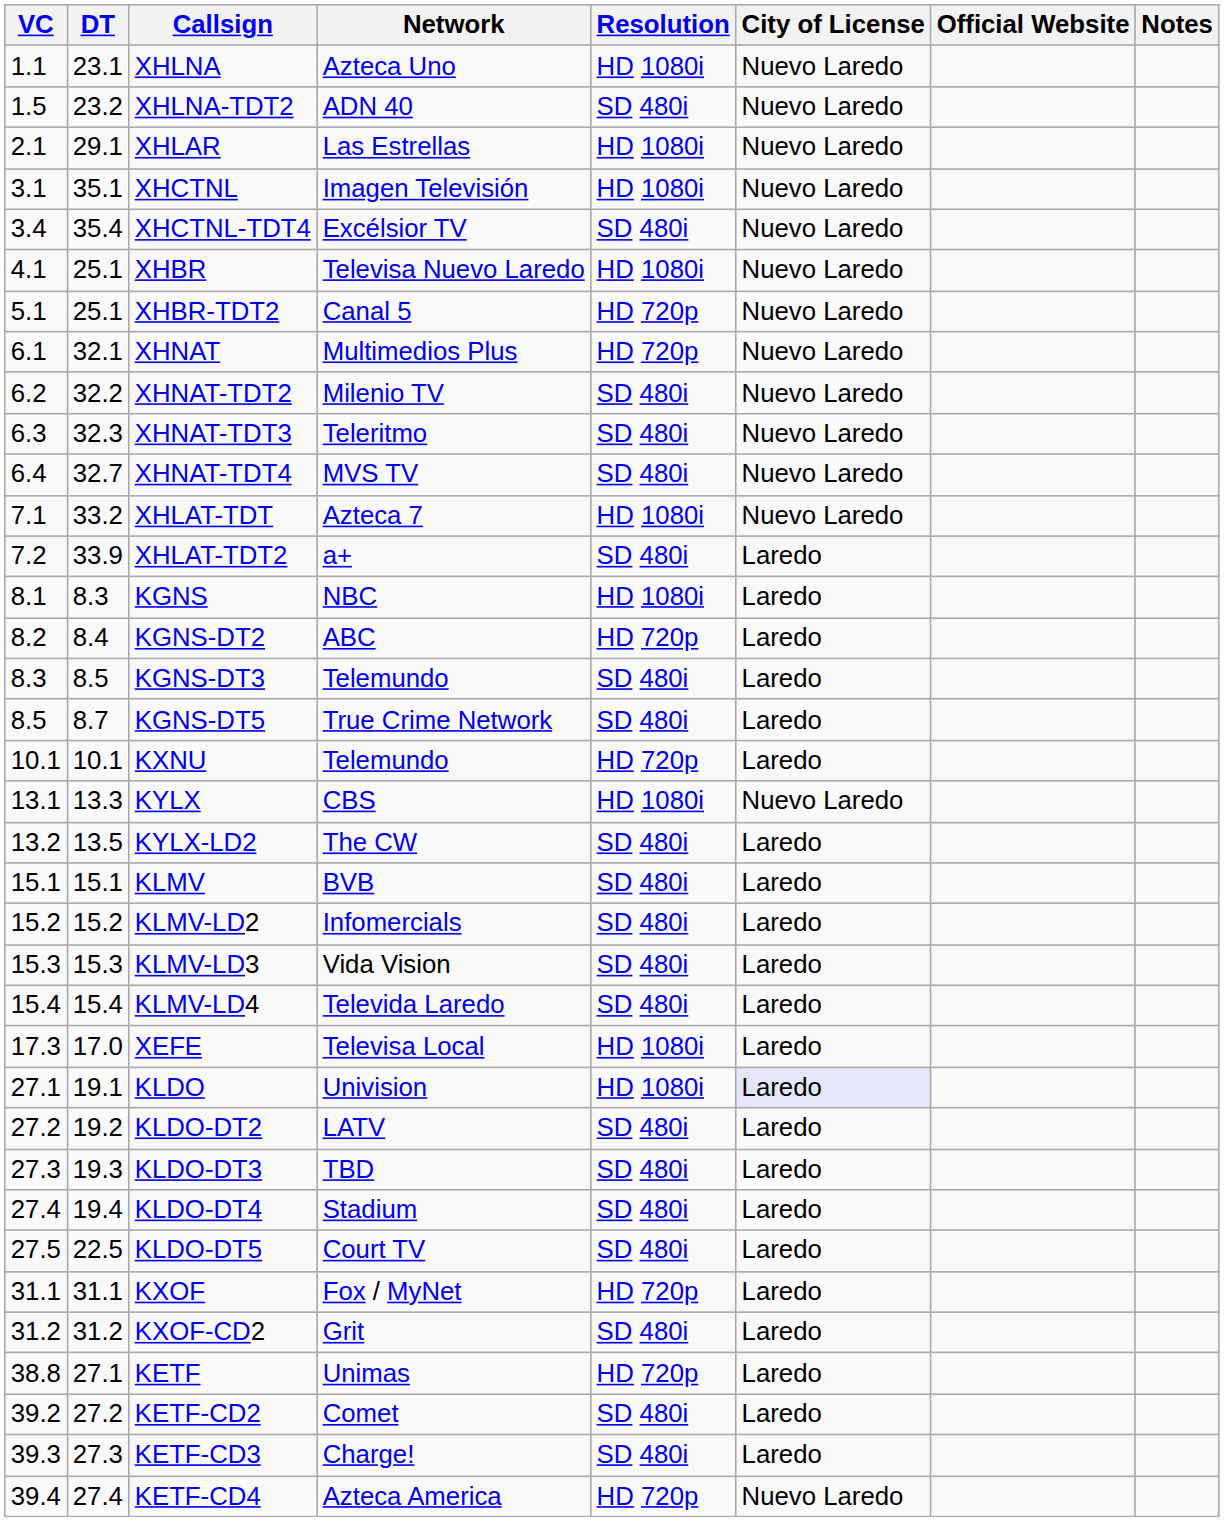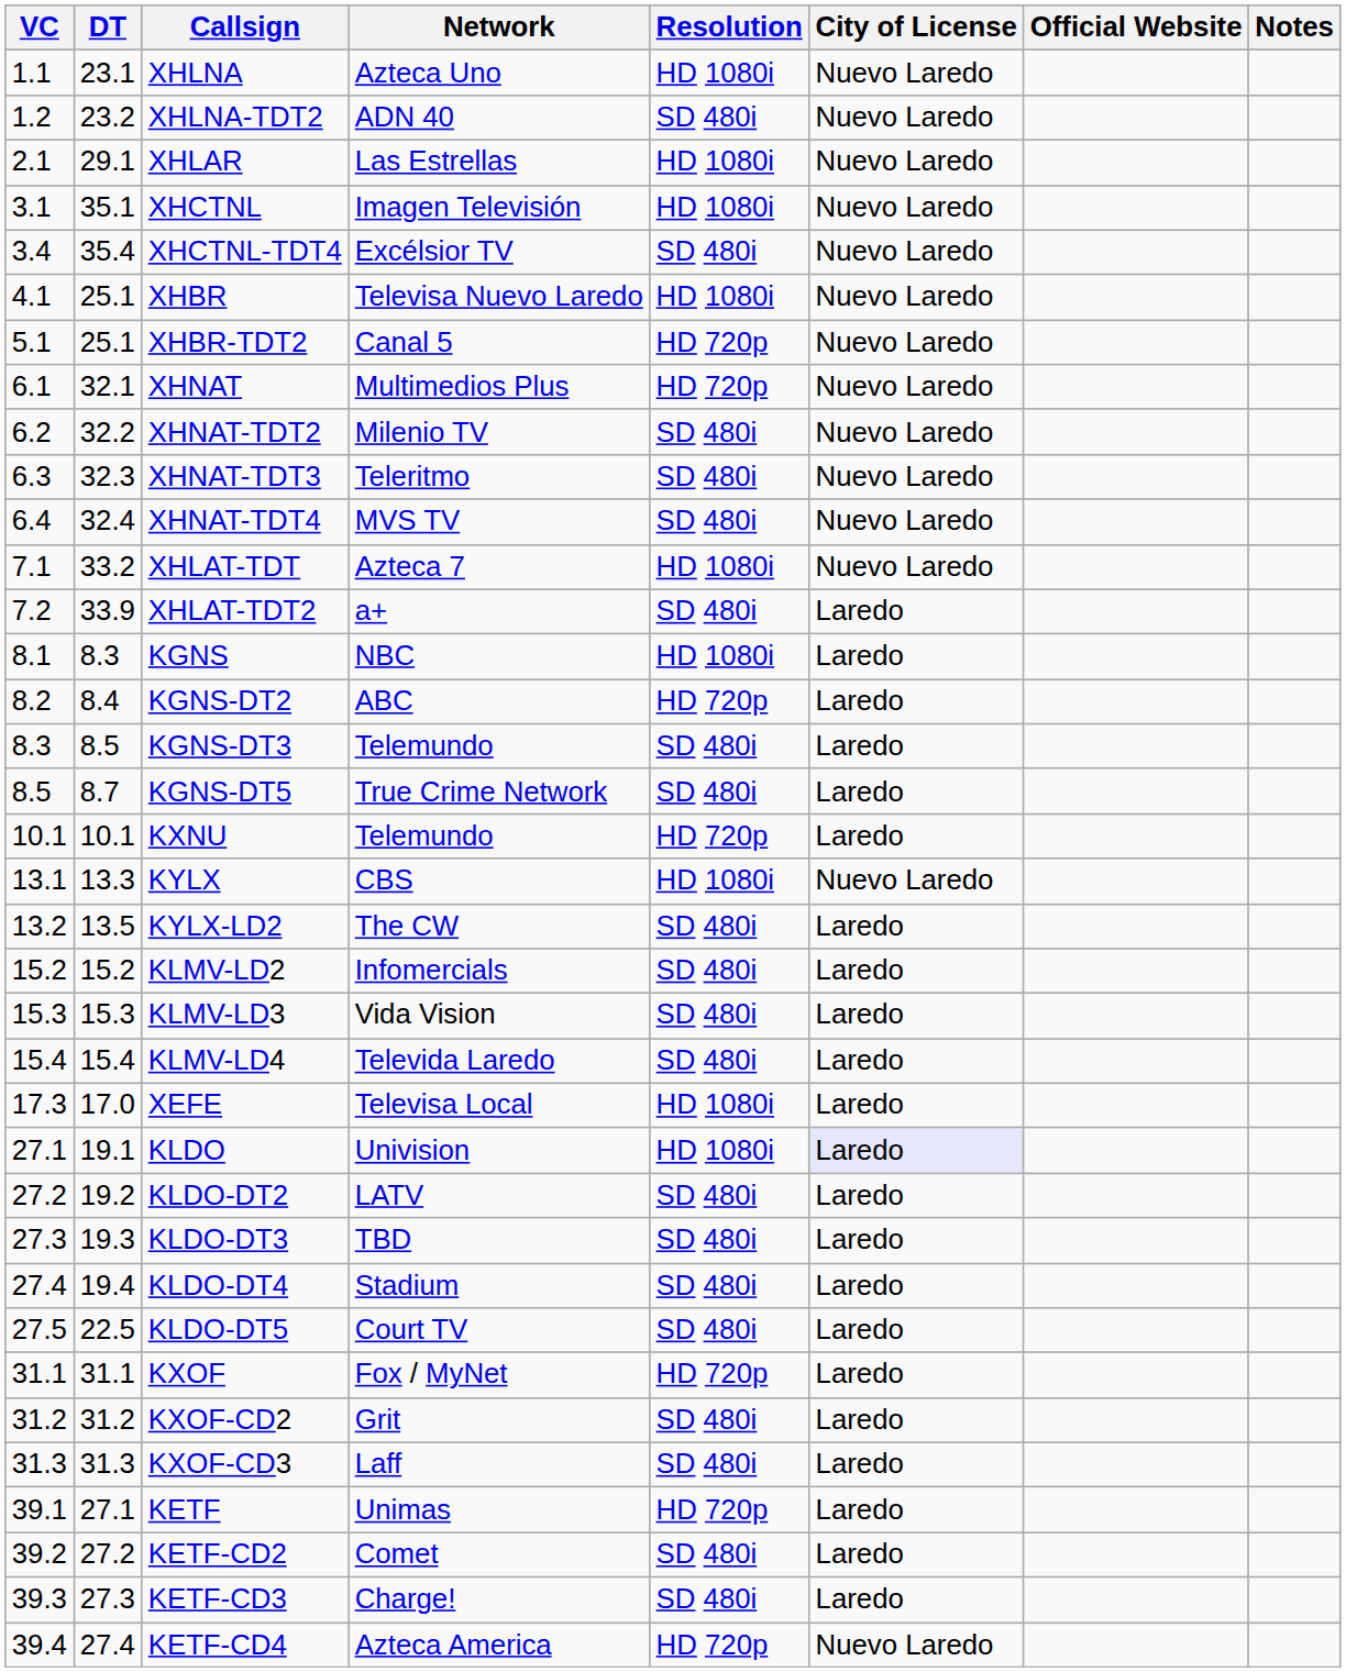XHLNA-TDT2 | VC: 1.5 -> 1.2
XHNAT-TDT4 | DT: 32.7 -> 32.4
- row: 15.1 | 15.1 | KLMV | BVB | SD 480i | Laredo
+ row: 31.3 | 31.3 | KXOF-CD3 | Laff | SD 480i | Laredo
KETF | VC: 38.8 -> 39.1
